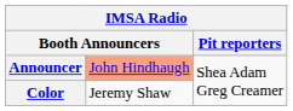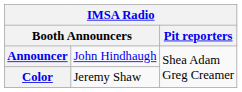Announcer | column 2: lightsalmon background -> no background
